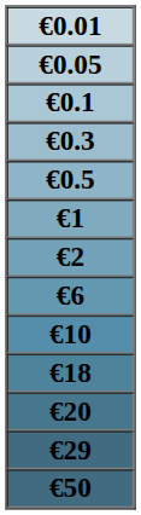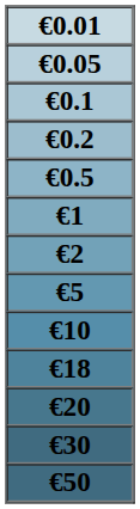row 4 | column 1: €0.3 -> €0.2
row 8 | column 1: €6 -> €5
row 12 | column 1: €29 -> €30
